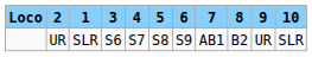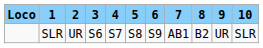columns swapped: 1 <-> 2
